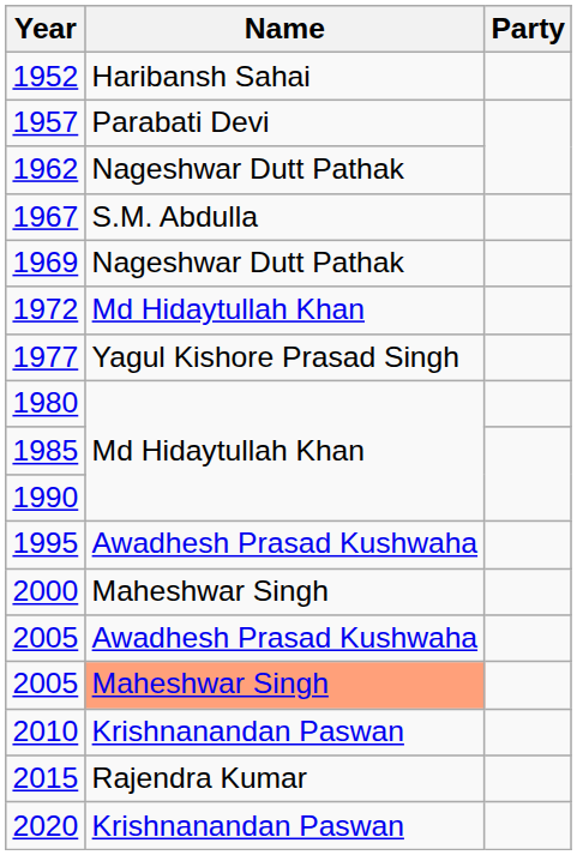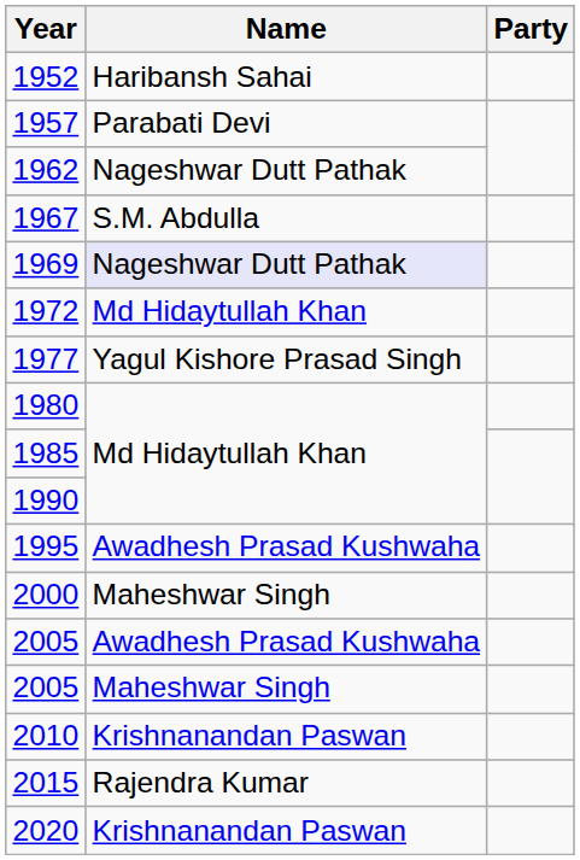1969 | Name: no background -> lavender background
2005 / Maheshwar Singh | Name: lightsalmon background -> no background
